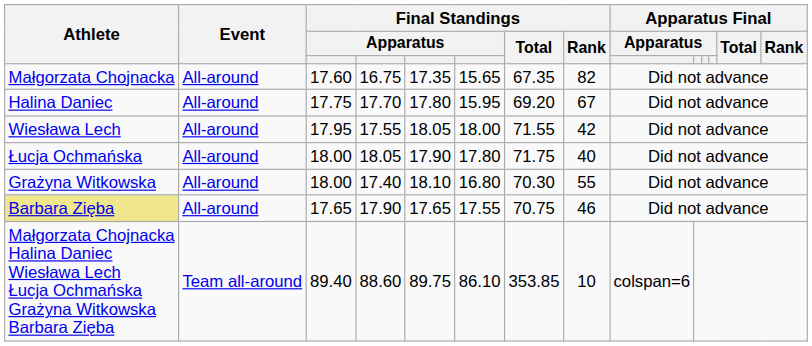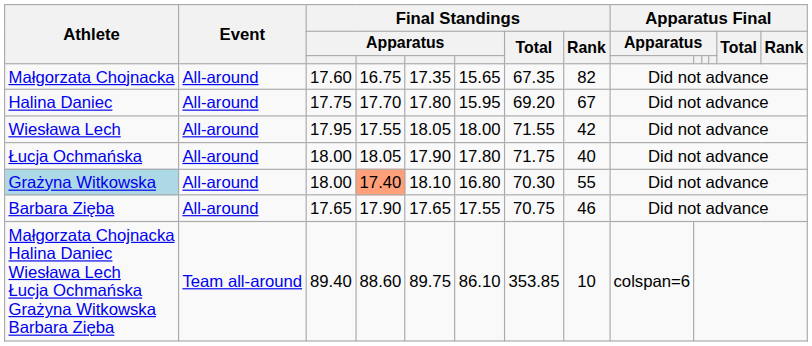row 8 | Athlete: no background -> lightblue background
row 8 | column 4: no background -> lightsalmon background
row 9 | Athlete: khaki background -> no background
